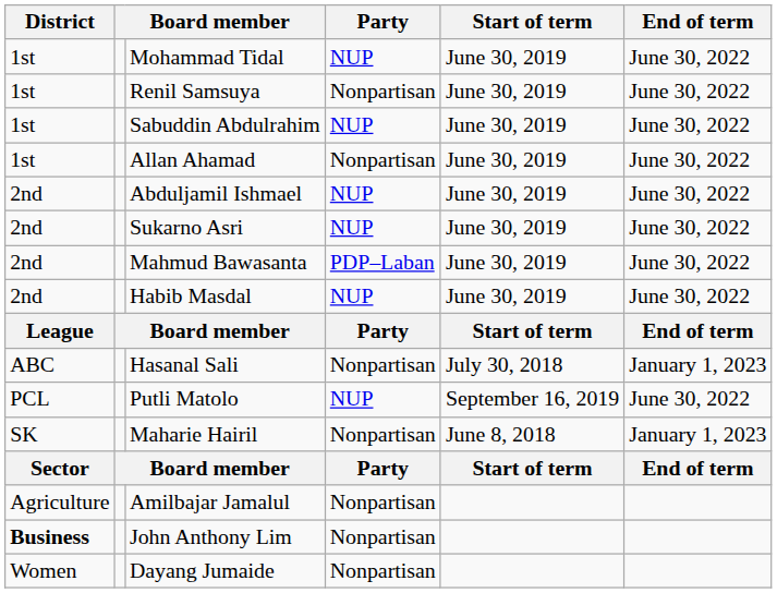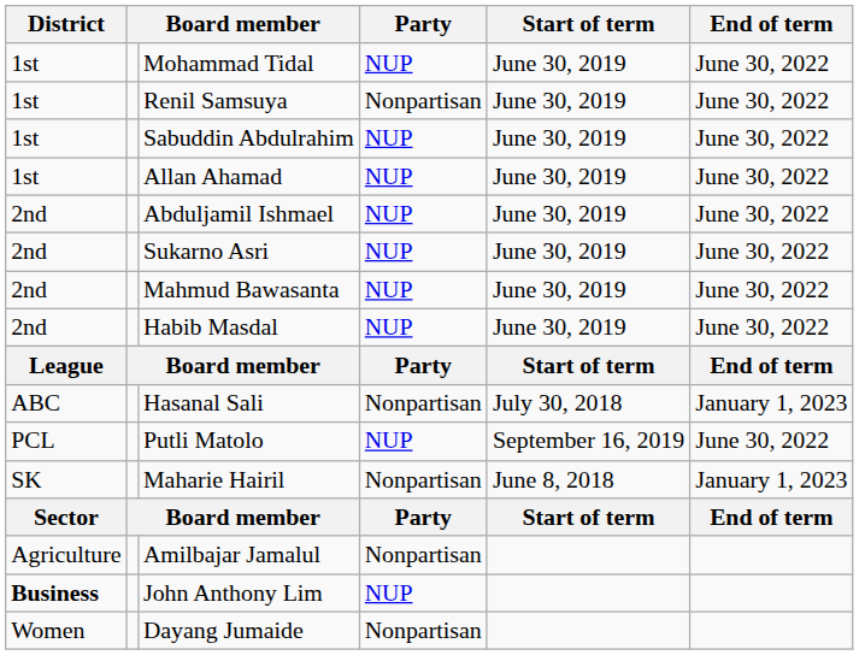Allan Ahamad | Party: Nonpartisan -> NUP
Mahmud Bawasanta | Party: PDP–Laban -> NUP
John Anthony Lim | Party: Nonpartisan -> NUP
